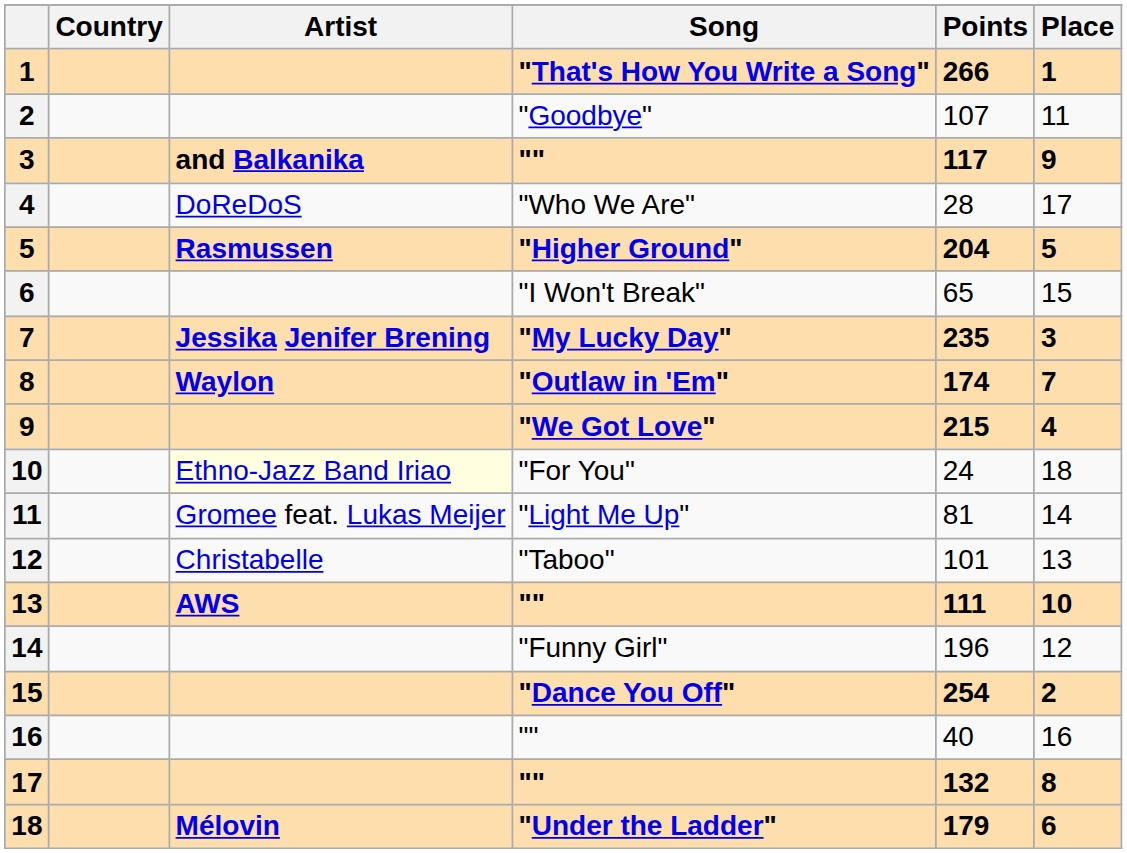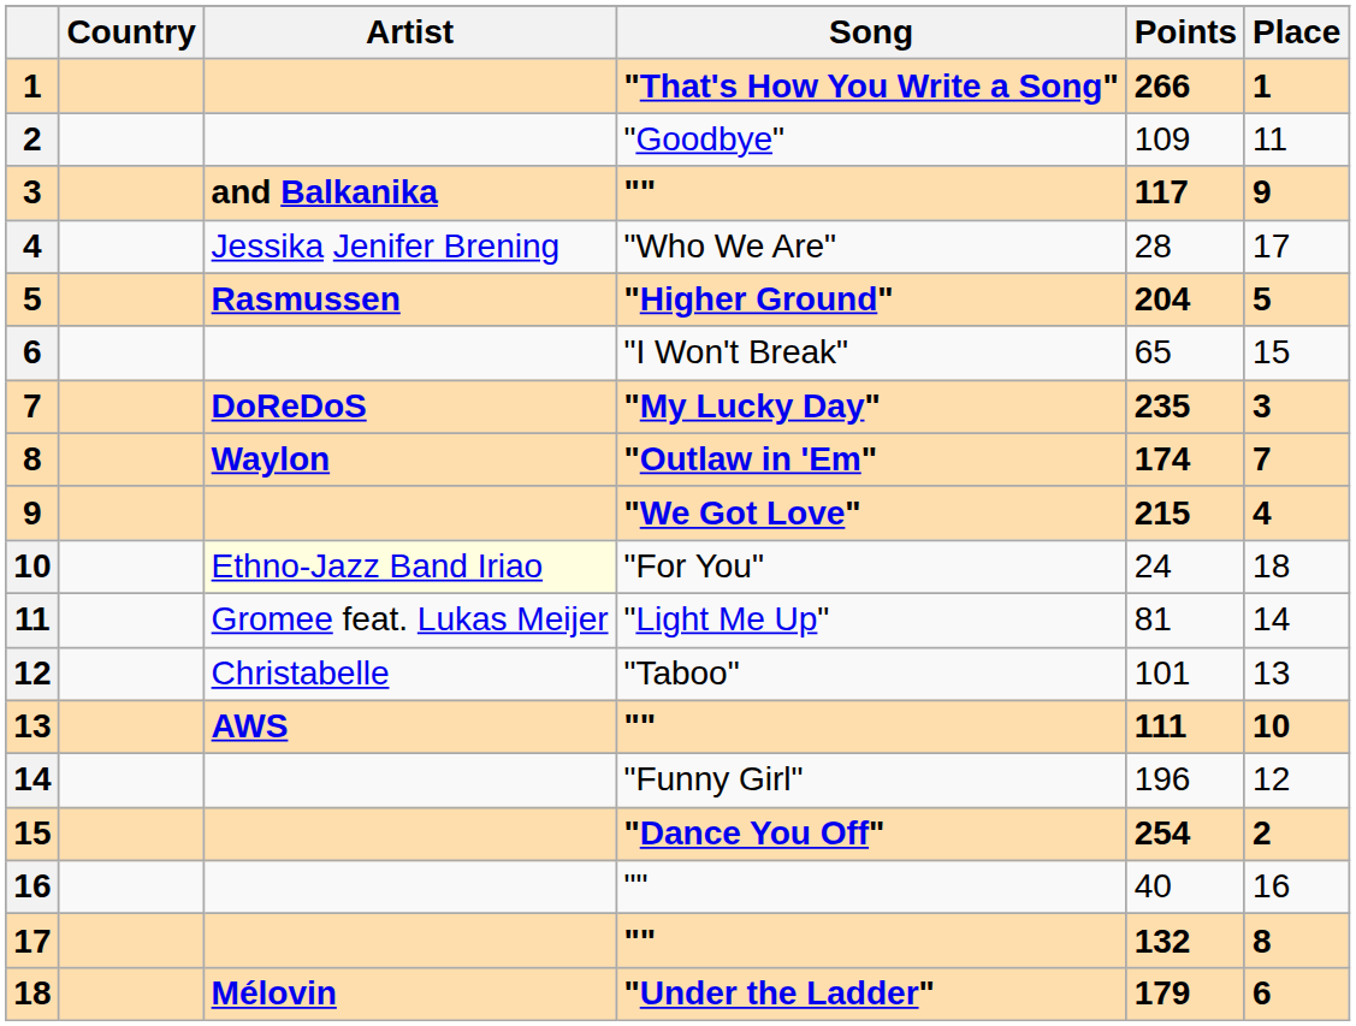row 3 | Points: 107 -> 109
row 5 | Artist: DoReDoS -> Jessika Jenifer Brening
row 8 | Artist: Jessika Jenifer Brening -> DoReDoS
